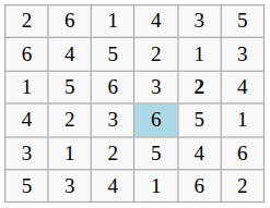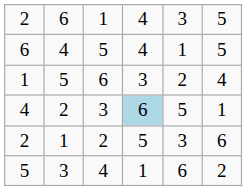row 2 | column 4: 2 -> 4
row 2 | column 6: 3 -> 5
row 3 | column 5: bold -> normal
row 5 | column 1: 3 -> 2
row 5 | column 5: 4 -> 3
